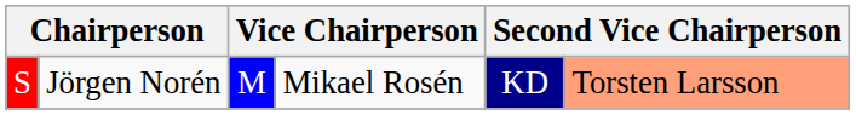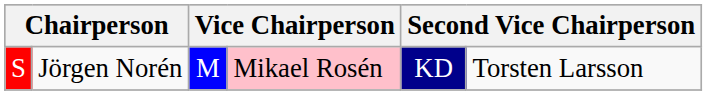Jörgen Norén | column 4: no background -> pink background
Jörgen Norén | column 6: lightsalmon background -> no background
